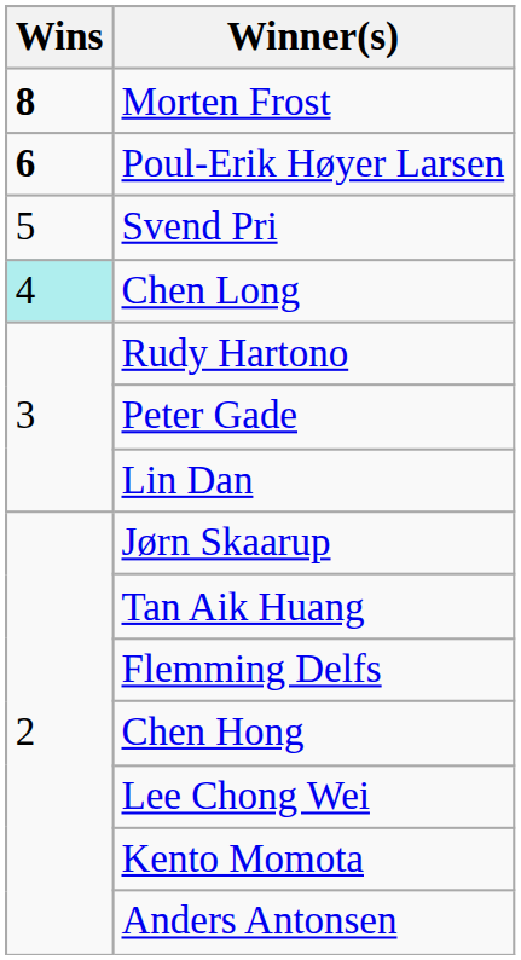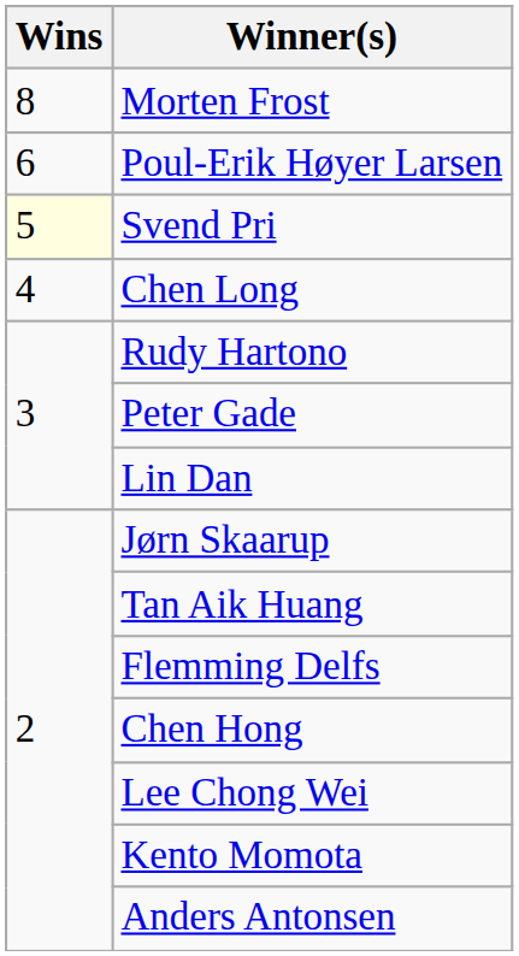Morten Frost | Wins: bold -> normal
Poul-Erik Høyer Larsen | Wins: bold -> normal
Svend Pri | Wins: no background -> lightyellow background
Chen Long | Wins: paleturquoise background -> no background
